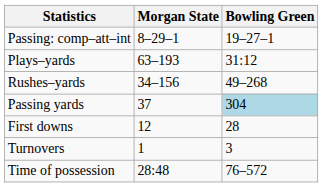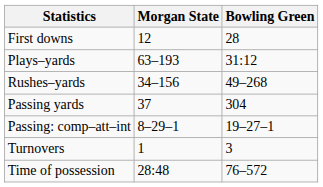rows swapped: First downs <-> Passing: comp–att–int
Passing yards | Bowling Green: lightblue background -> no background
